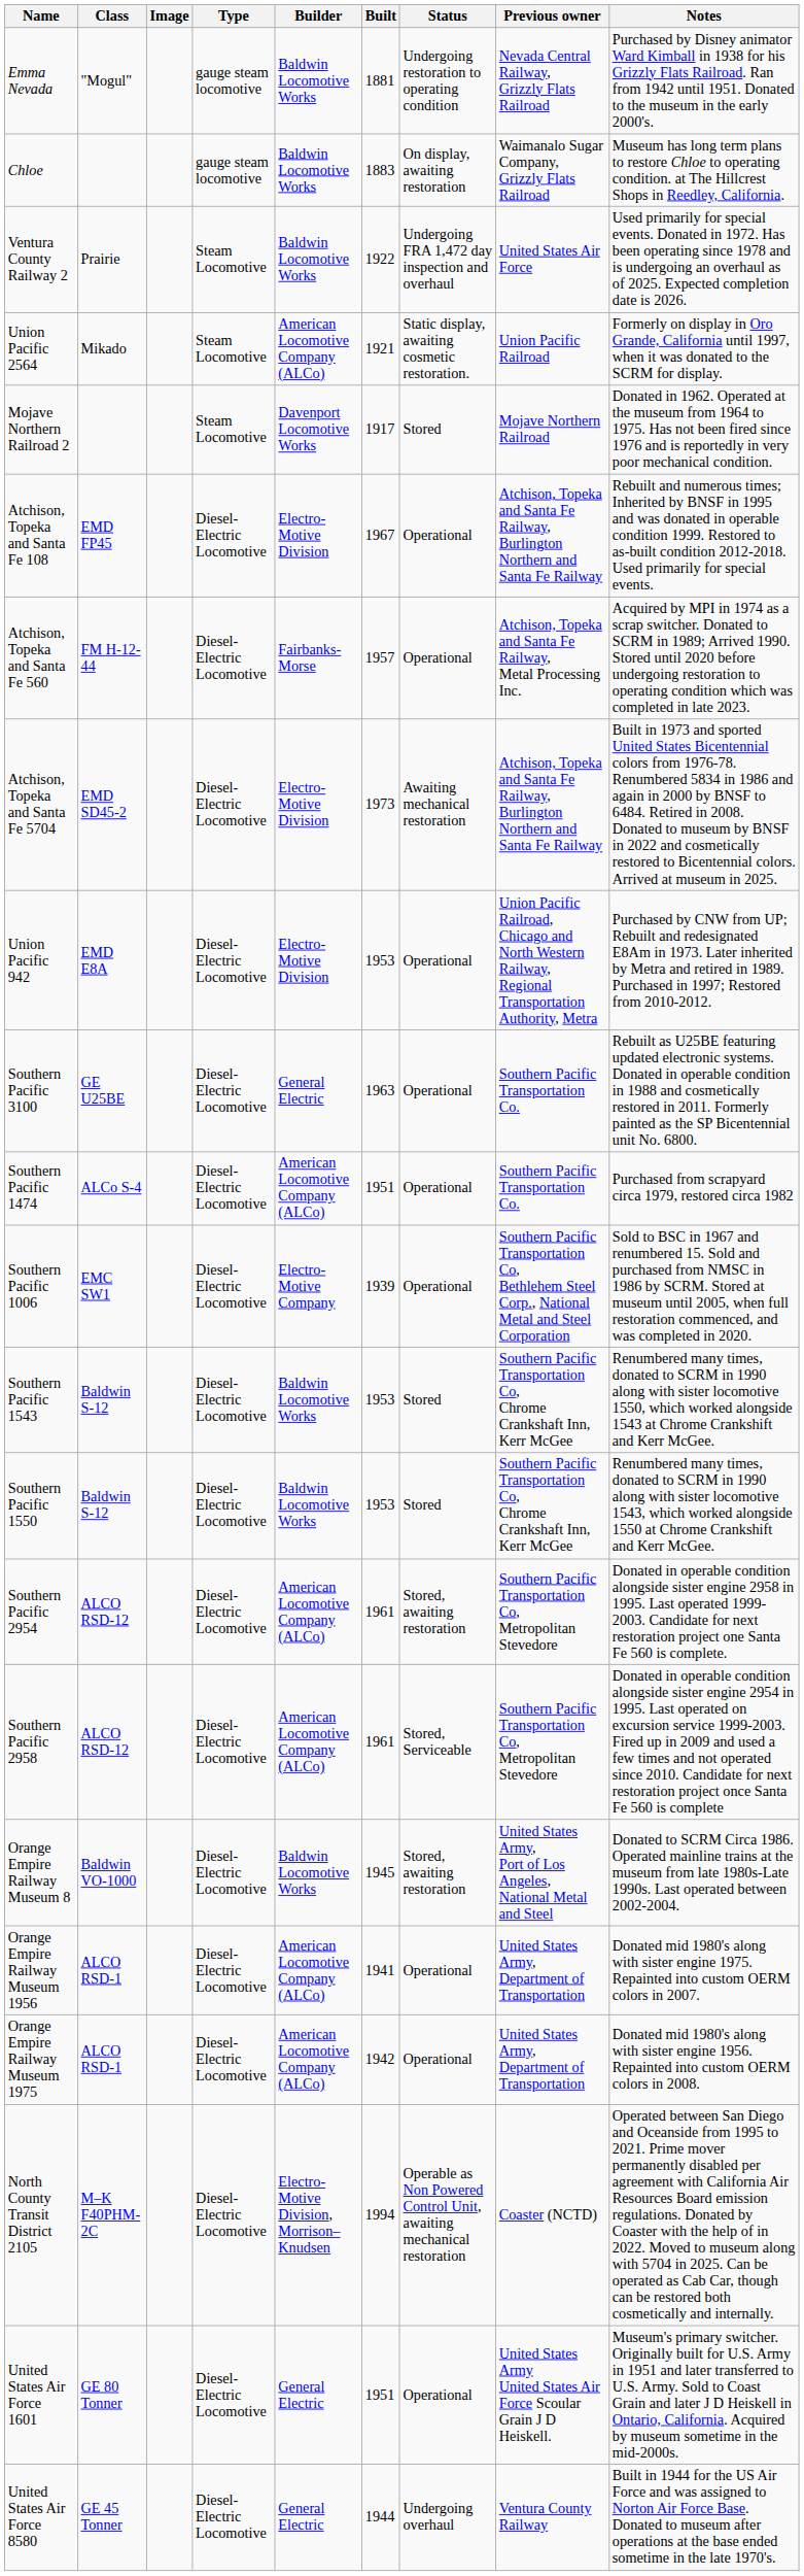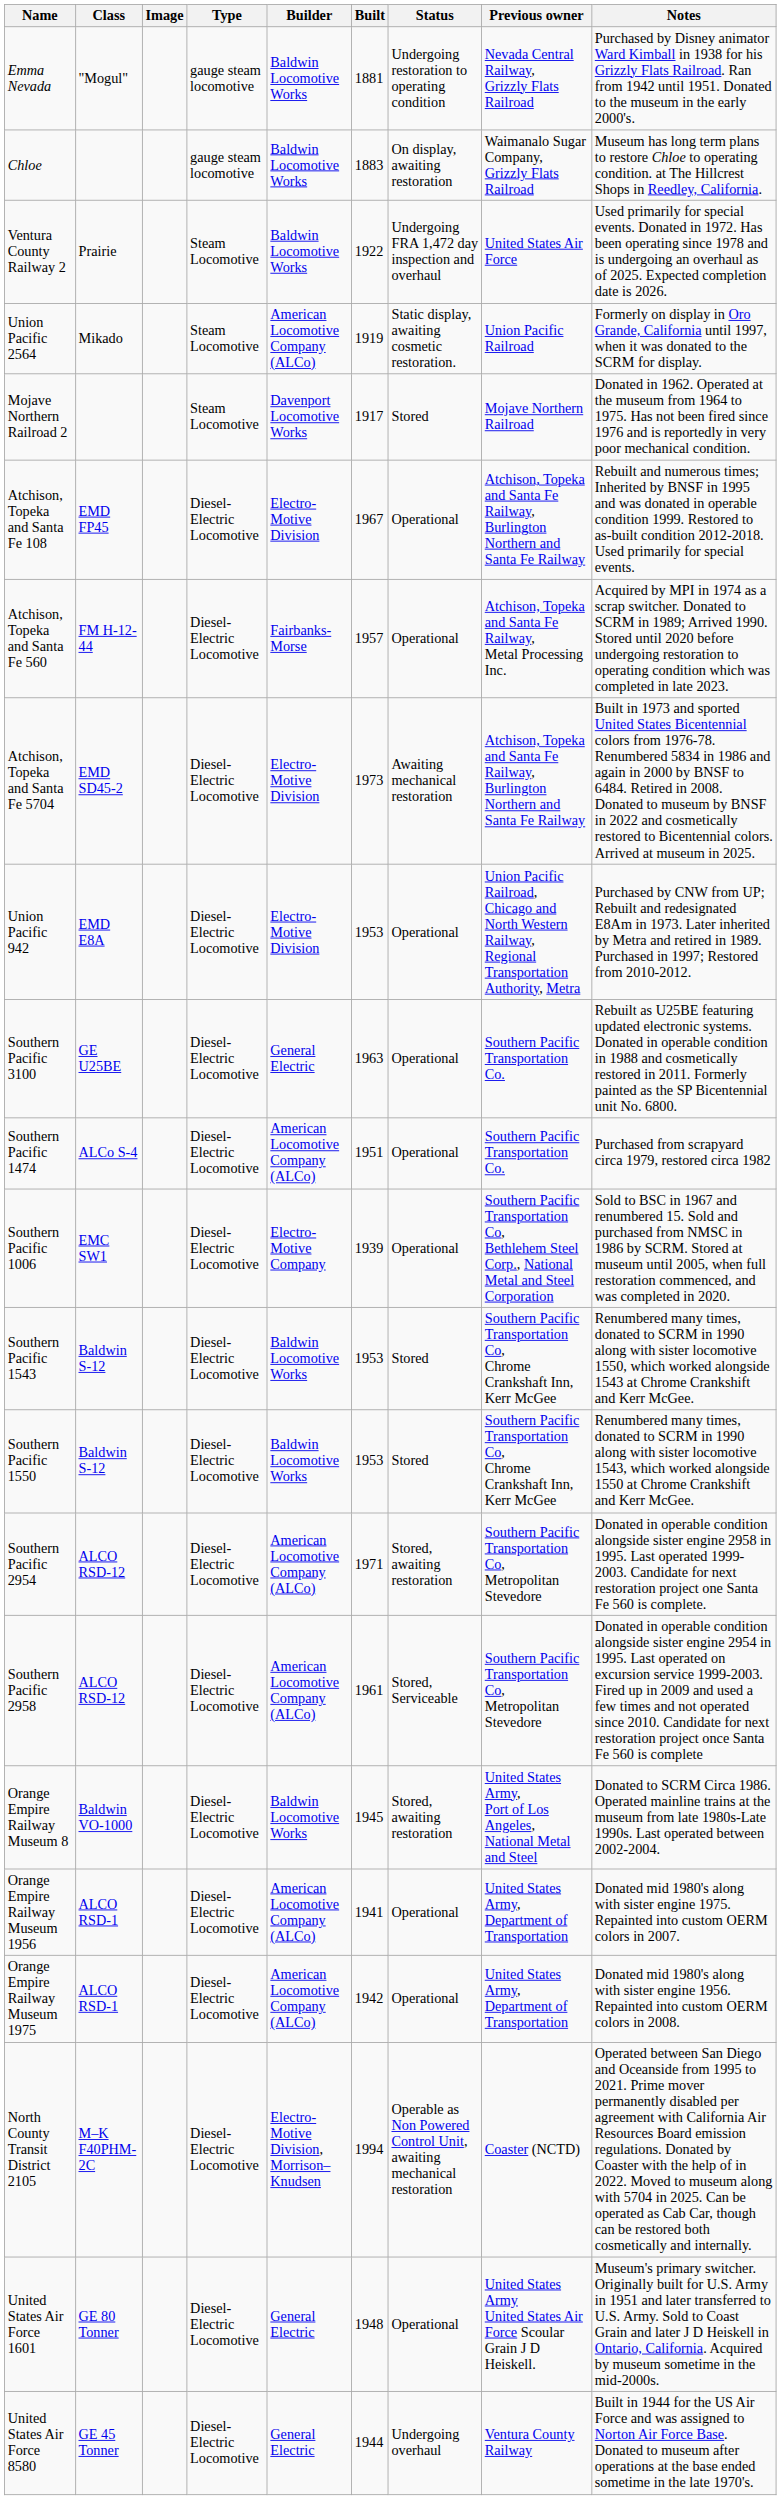Union Pacific 2564 | Built: 1921 -> 1919
Southern Pacific 2954 | Built: 1961 -> 1971
United States Air Force 1601 | Built: 1951 -> 1948
